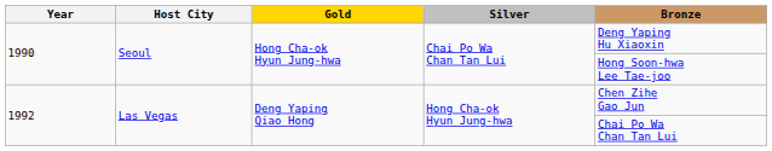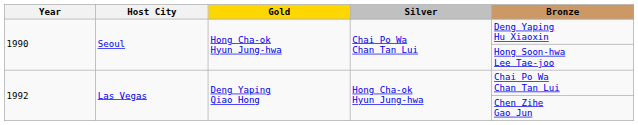row 4 | Bronze: Chen Zihe Gao Jun -> Chai Po Wa Chan Tan Lui
row 5 | Bronze: Chai Po Wa Chan Tan Lui -> Chen Zihe Gao Jun
